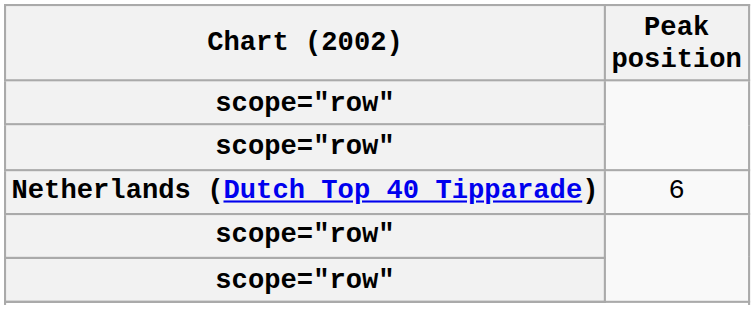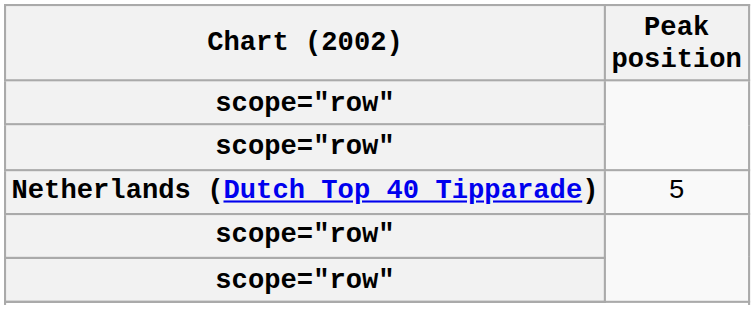Netherlands (Dutch Top 40 Tipparade) | Peak position: 6 -> 5
